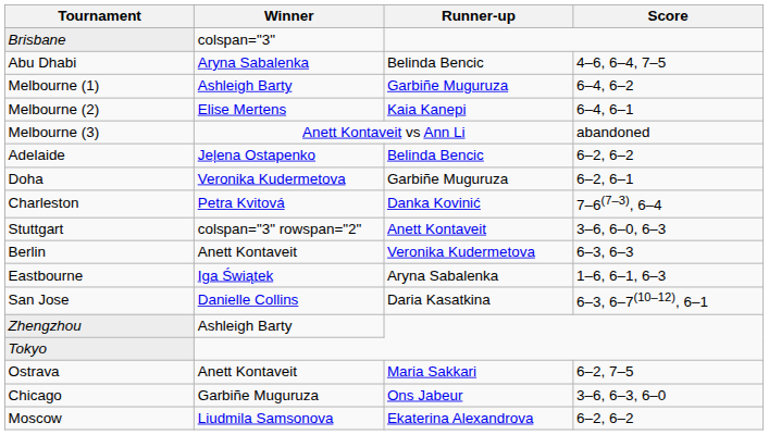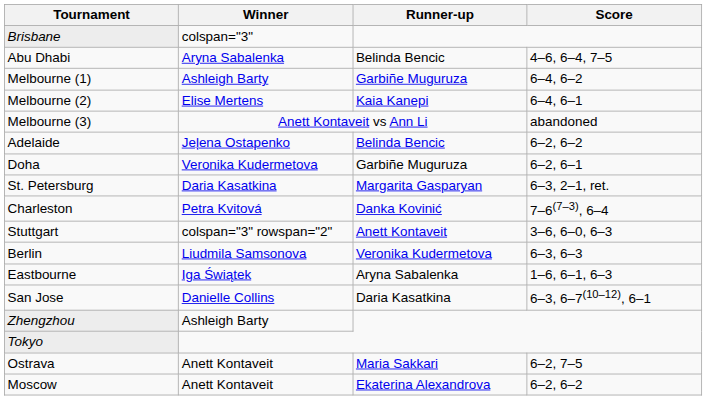+ row: St. Petersburg | Daria Kasatkina | Margarita Gasparyan | 6–3, 2–1, ret.
Berlin | Winner: Anett Kontaveit -> Liudmila Samsonova
- row: Chicago | Garbiñe Muguruza | Ons Jabeur | 3–6, 6–3, 6–0
Moscow | Winner: Liudmila Samsonova -> Anett Kontaveit
